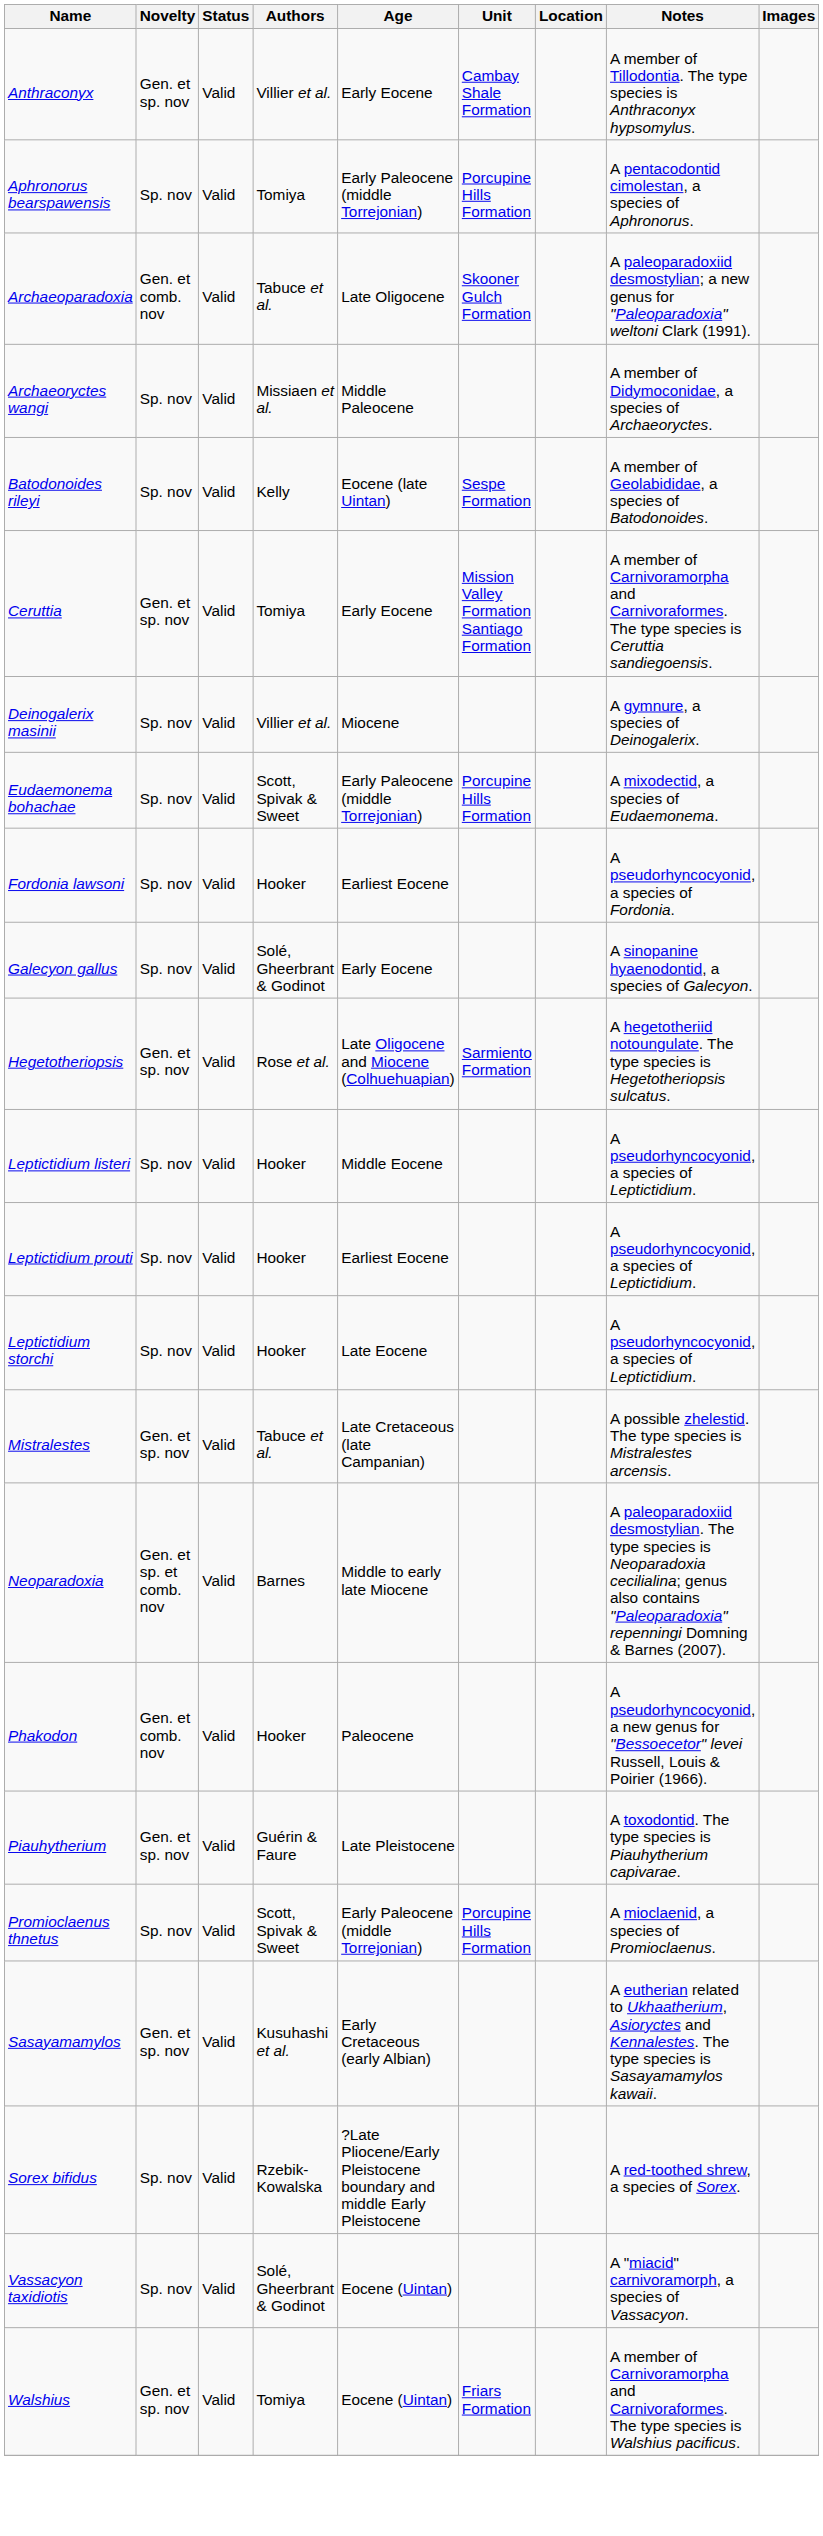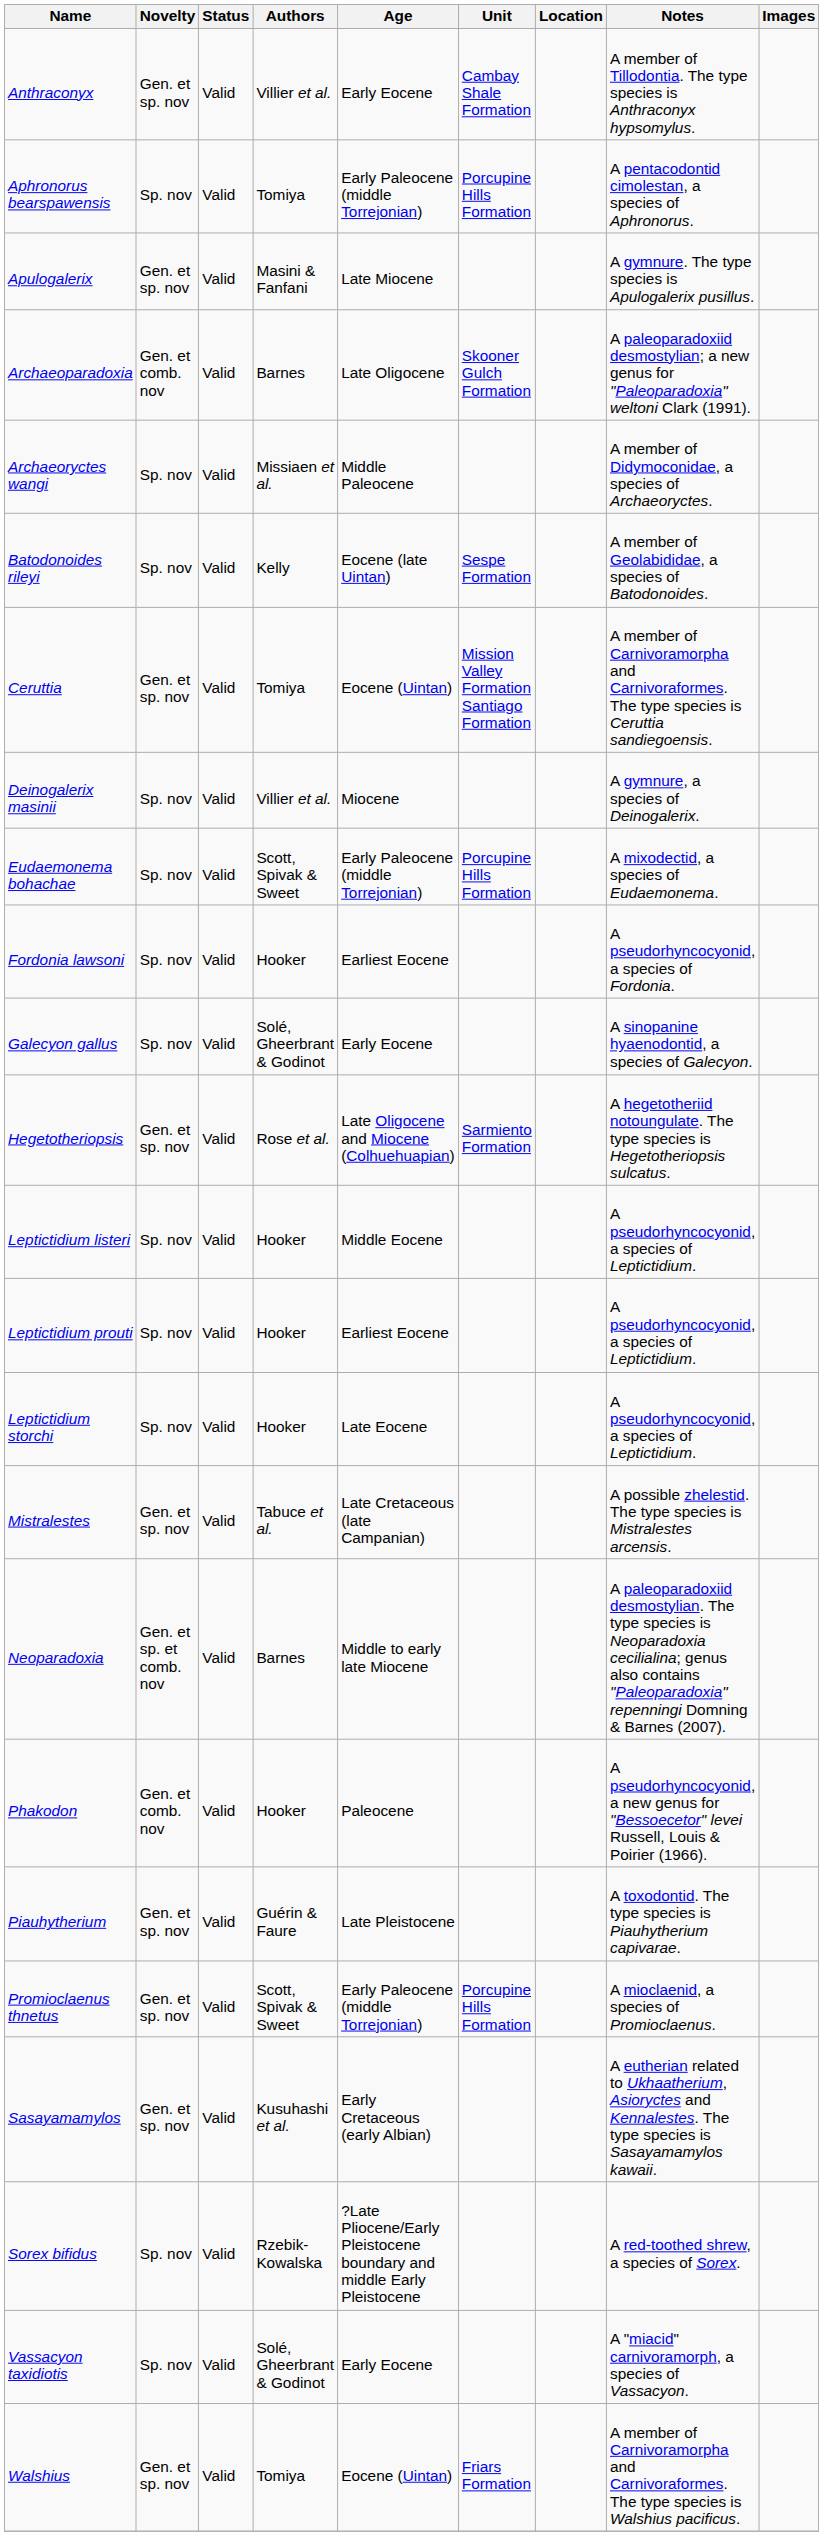+ row: Apulogalerix | Gen. et sp. nov | Valid | Masini & Fanfani | Late Miocene | A gymnure. The type species is Apulogalerix pusillus.
Archaeoparadoxia | Authors: Tabuce et al. -> Barnes
Ceruttia | Age: Early Eocene -> Eocene (Uintan)
Promioclaenus thnetus | Novelty: Sp. nov -> Gen. et sp. nov
Vassacyon taxidiotis | Age: Eocene (Uintan) -> Early Eocene
